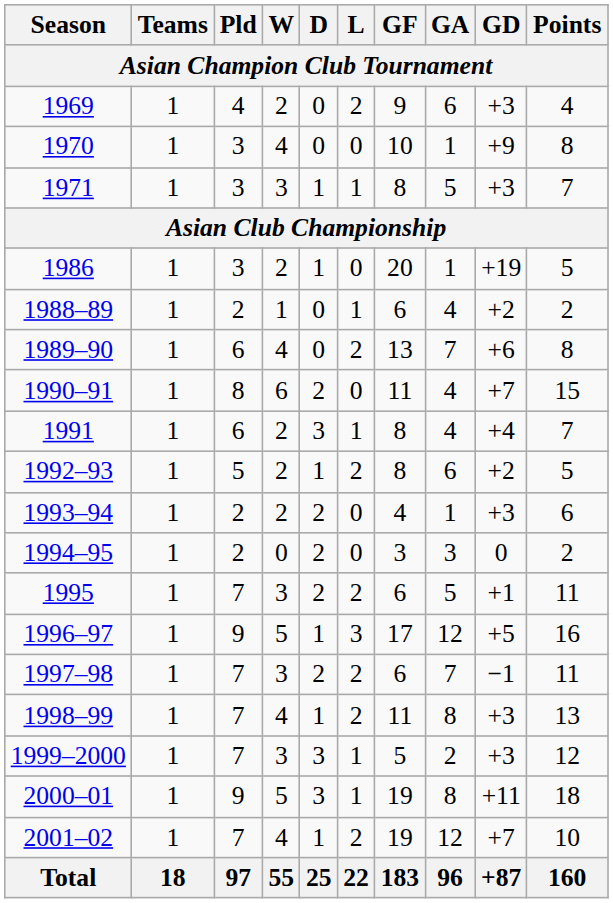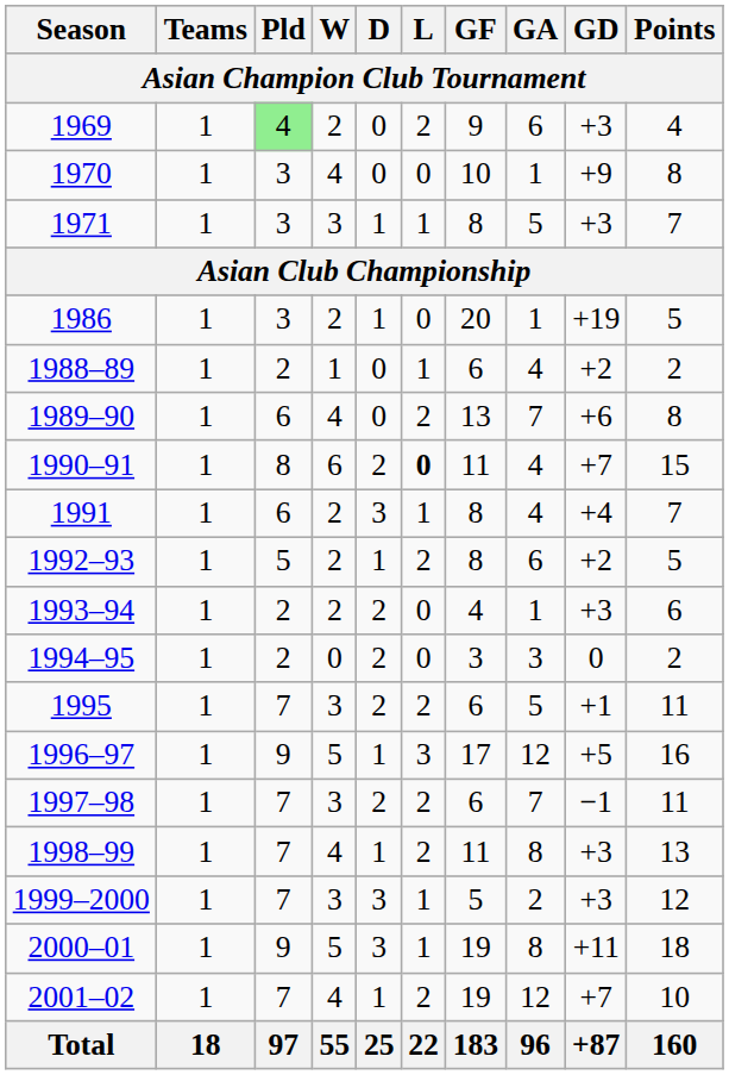1969 | Pld: no background -> lightgreen background
1990–91 | L: normal -> bold
